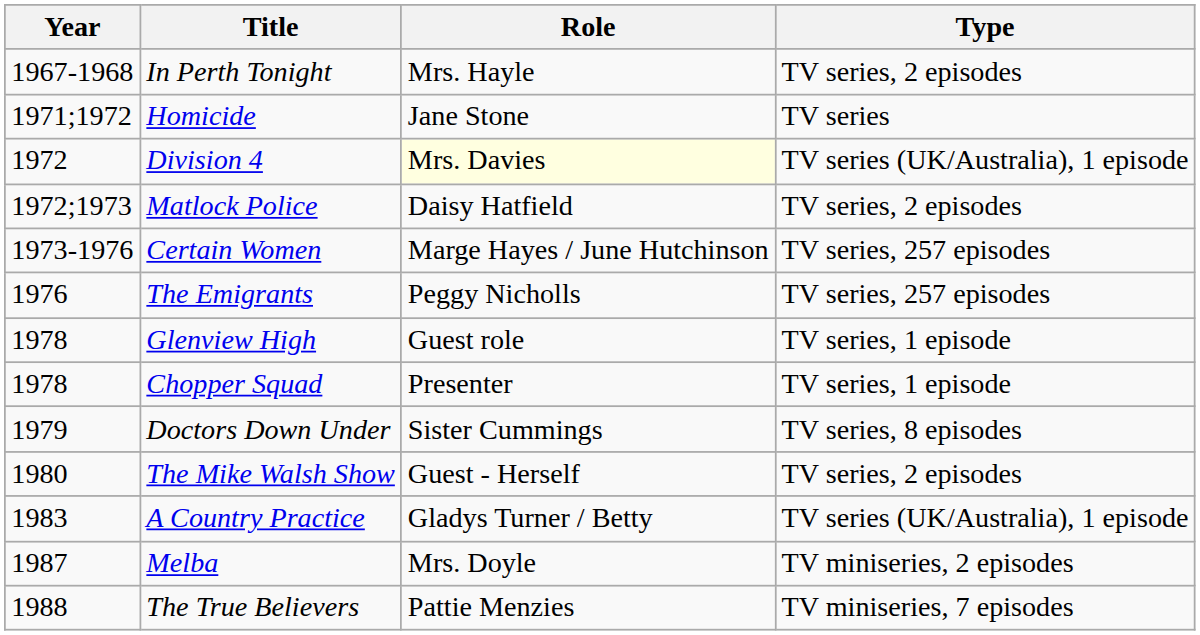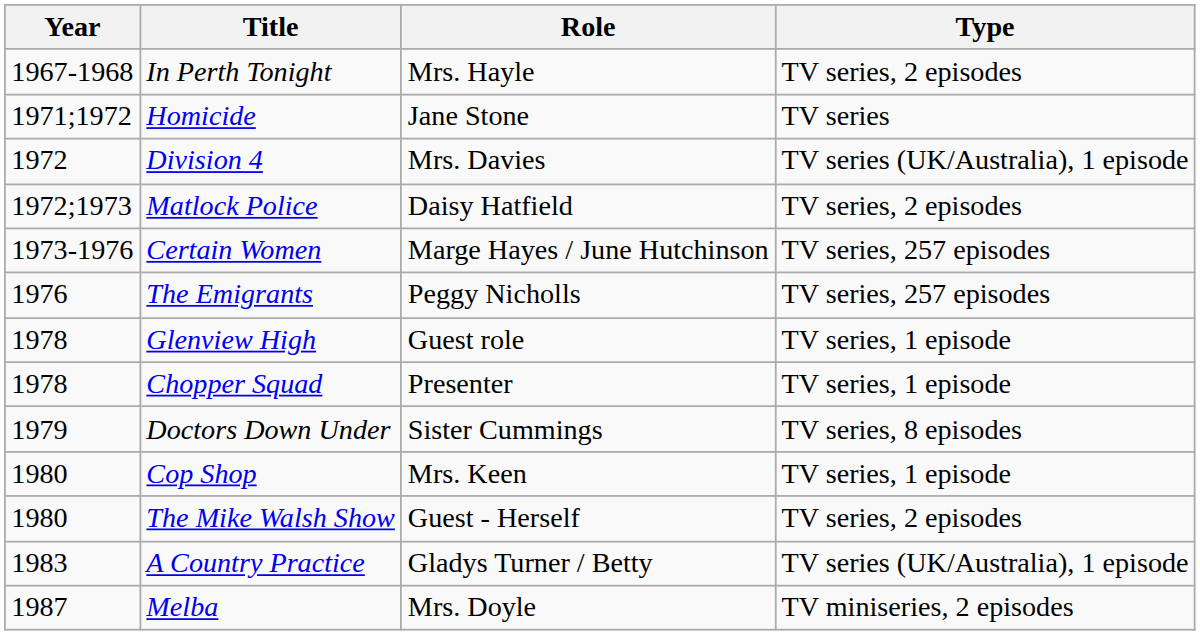Division 4 | Role: lightyellow background -> no background
+ row: 1980 | Cop Shop | Mrs. Keen | TV series, 1 episode
- row: 1988 | The True Believers | Pattie Menzies | TV miniseries, 7 episodes
